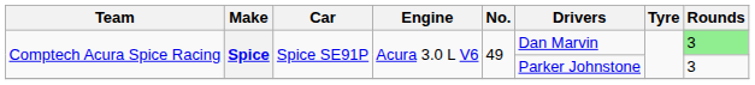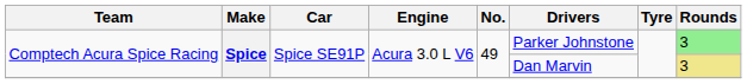row 2 | Drivers: Dan Marvin -> Parker Johnstone
row 3 | Drivers: Parker Johnstone -> Dan Marvin
row 3 | Rounds: no background -> khaki background
